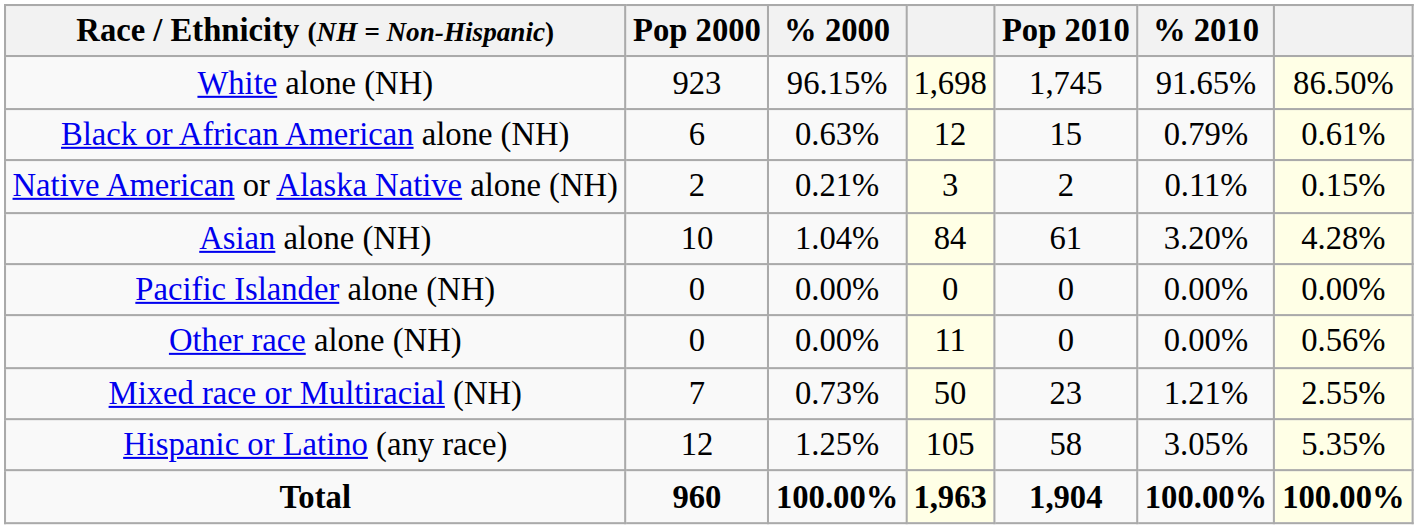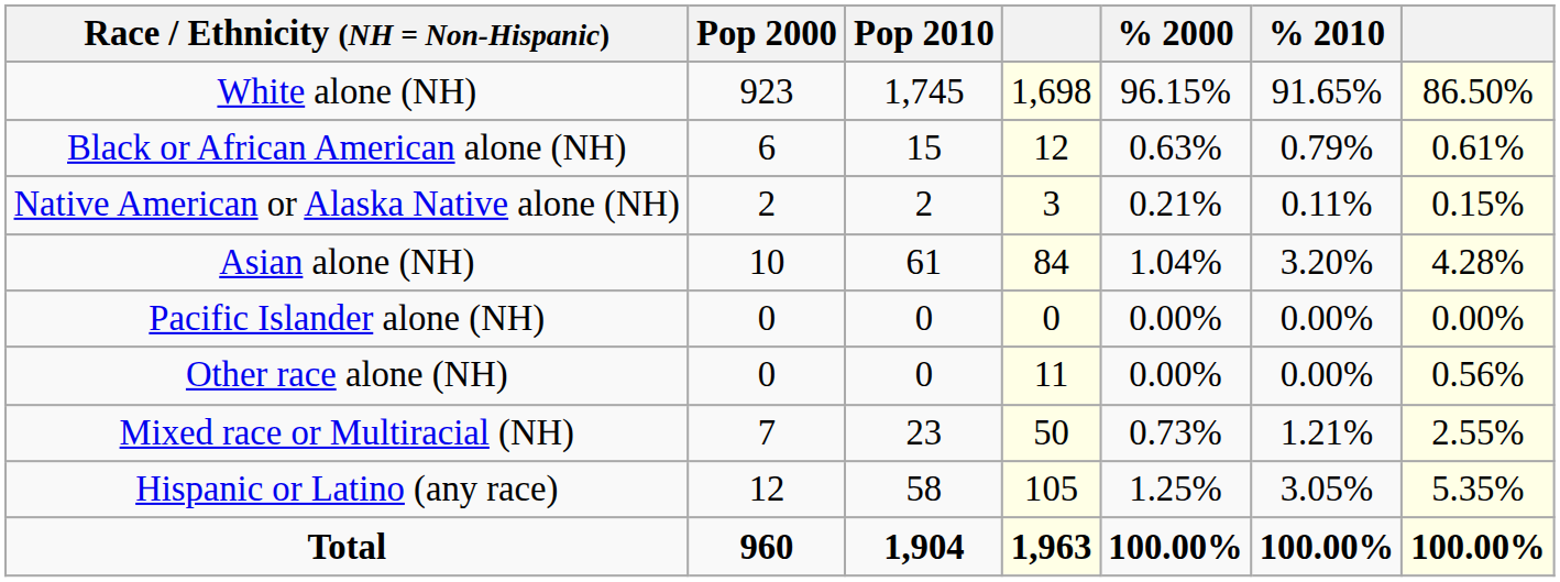columns swapped: Pop 2010 <-> % 2000
